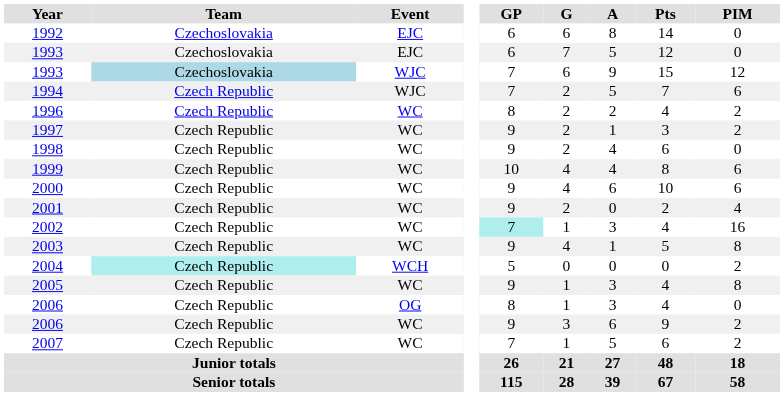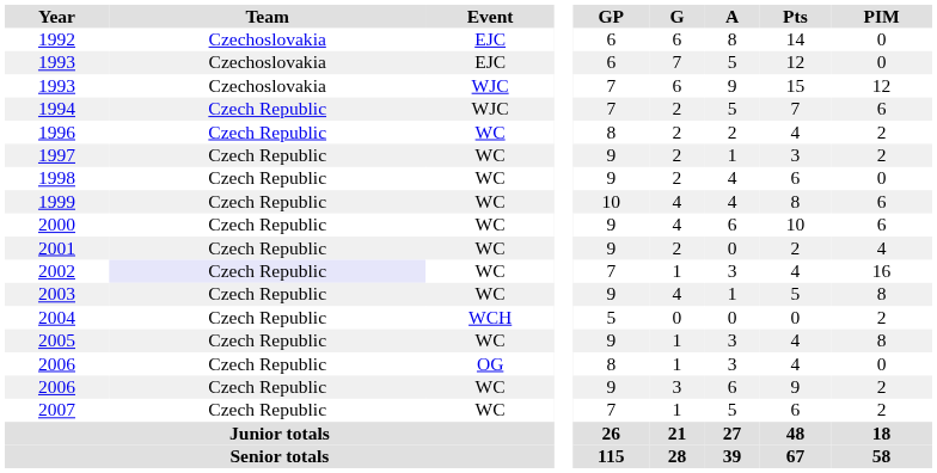1993 / WJC | Team: lightblue background -> no background
2002 | Team: no background -> lavender background
2002 | GP: paleturquoise background -> no background
2004 | Team: paleturquoise background -> no background
